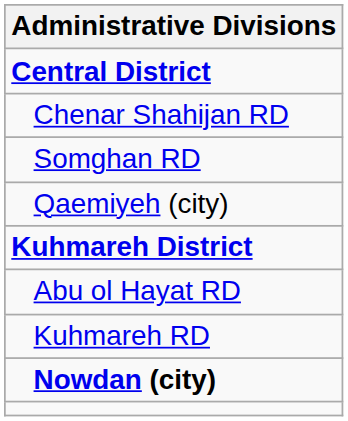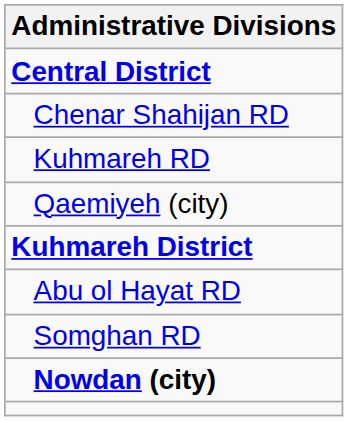row 4 | column 1: Somghan RD -> Kuhmareh RD
row 8 | column 1: Kuhmareh RD -> Somghan RD
